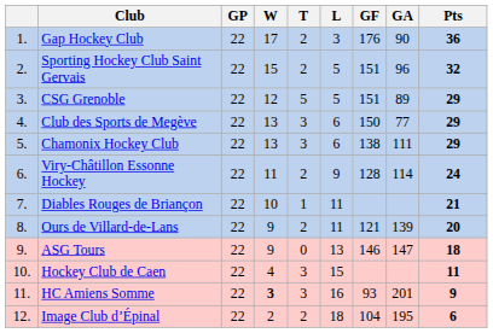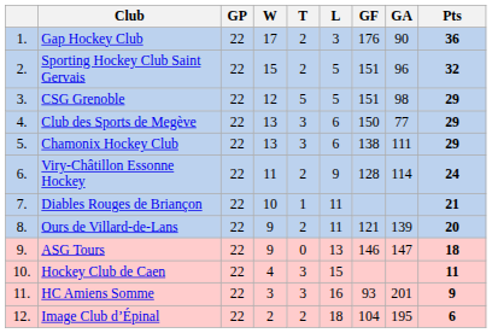CSG Grenoble | GA: 89 -> 98
HC Amiens Somme | W: bold -> normal
